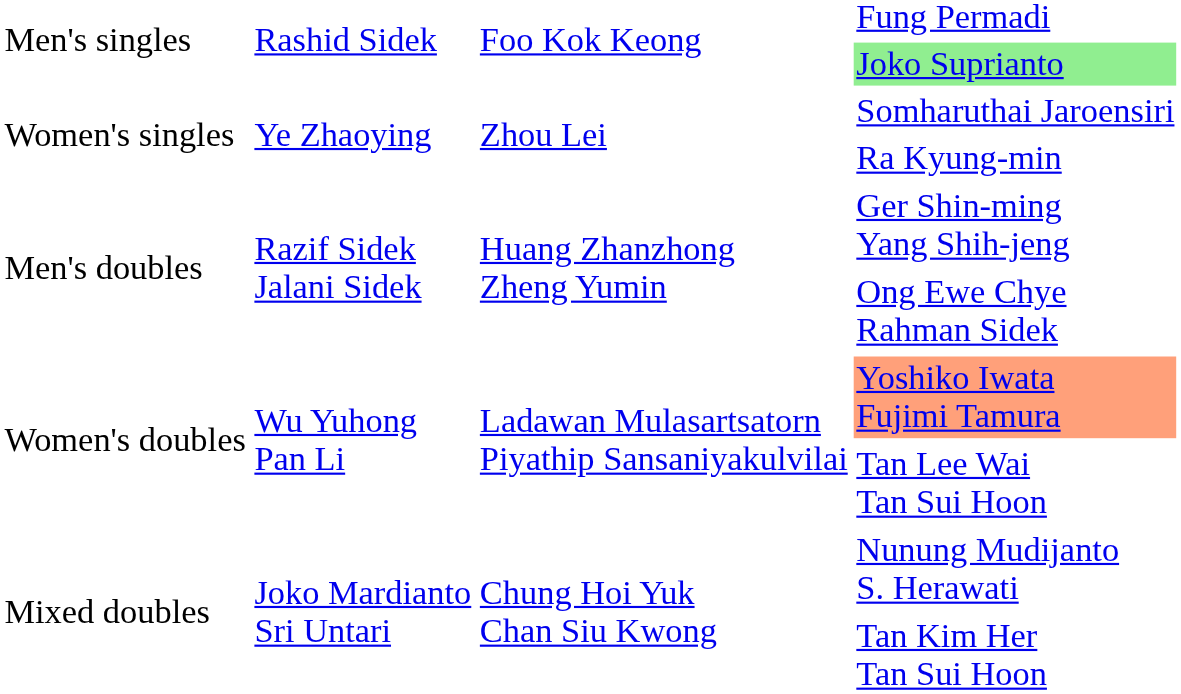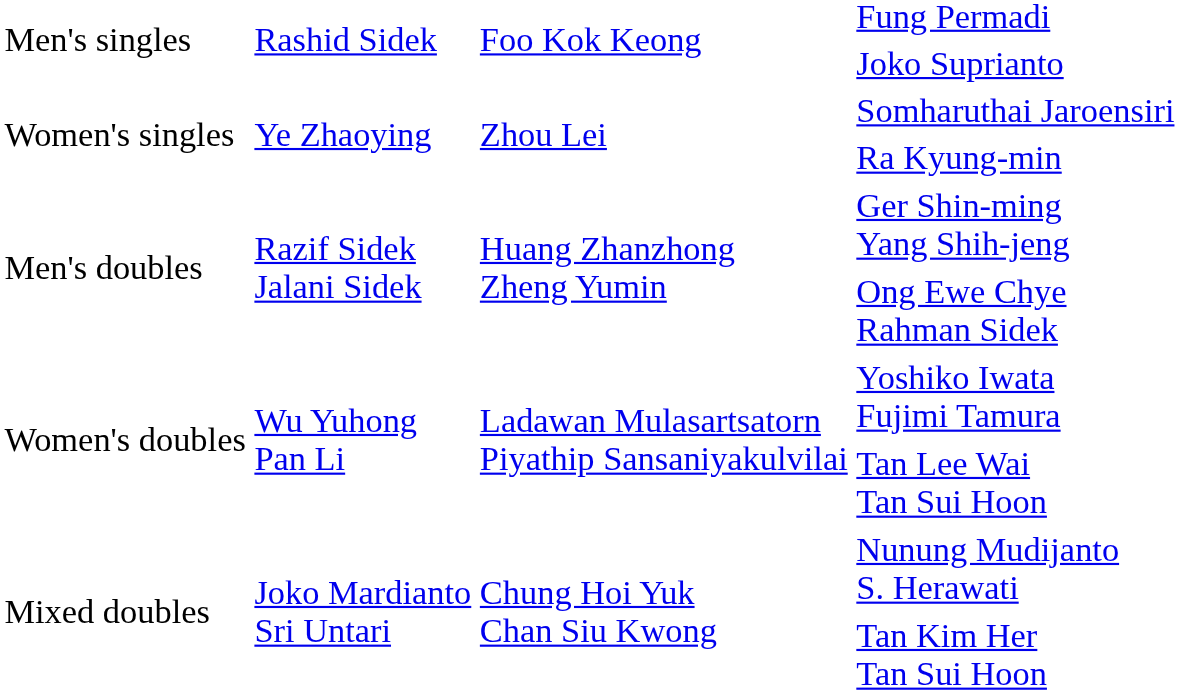Joko Suprianto | column 4: lightgreen background -> no background
Yoshiko Iwata Fujimi Tamura | column 4: lightsalmon background -> no background
